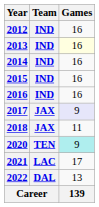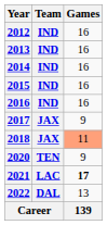2013 | Games: lightyellow background -> no background
2017 | Games: lavender background -> no background
2018 | Games: no background -> lightsalmon background
2020 | Games: paleturquoise background -> no background
2021 | Games: normal -> bold
